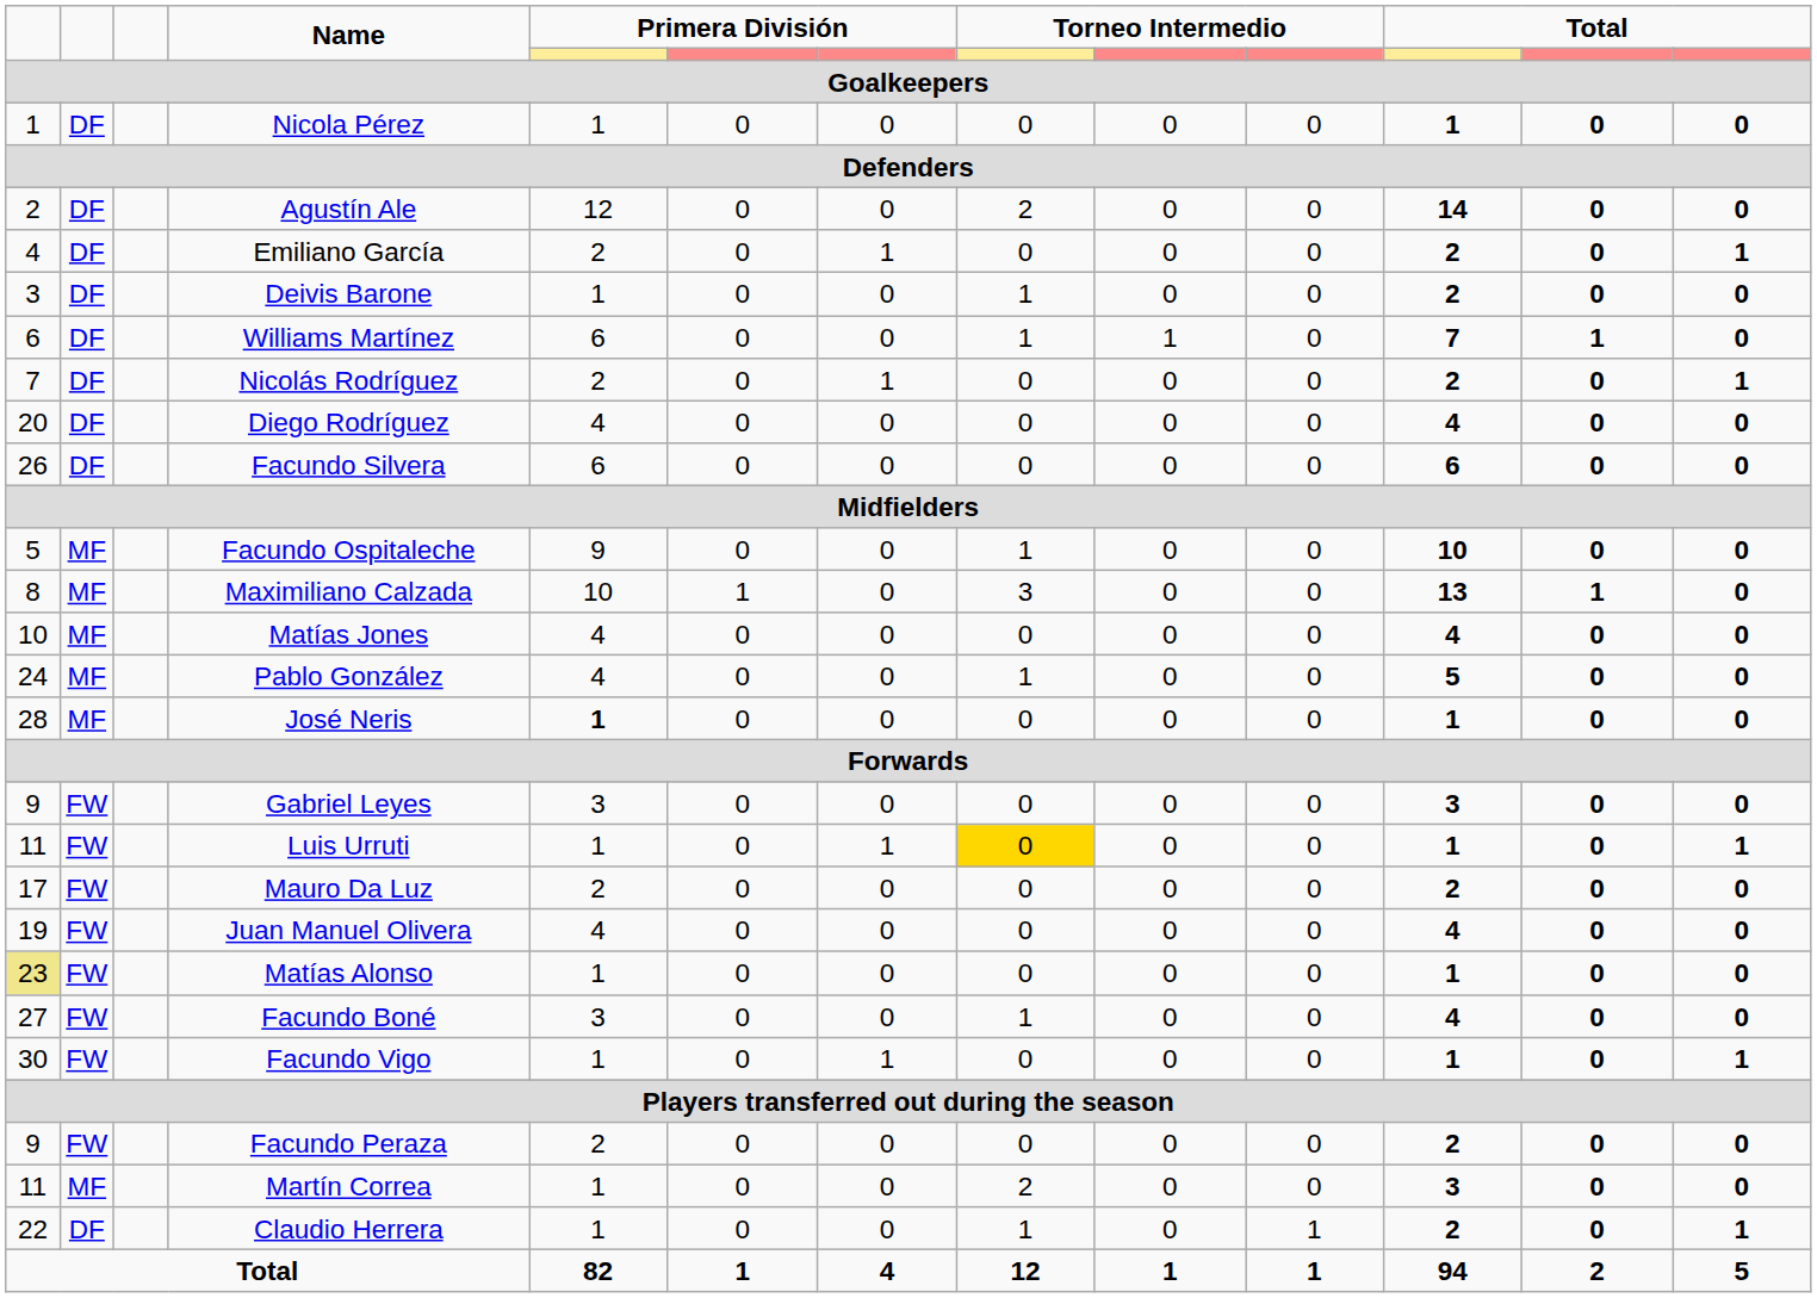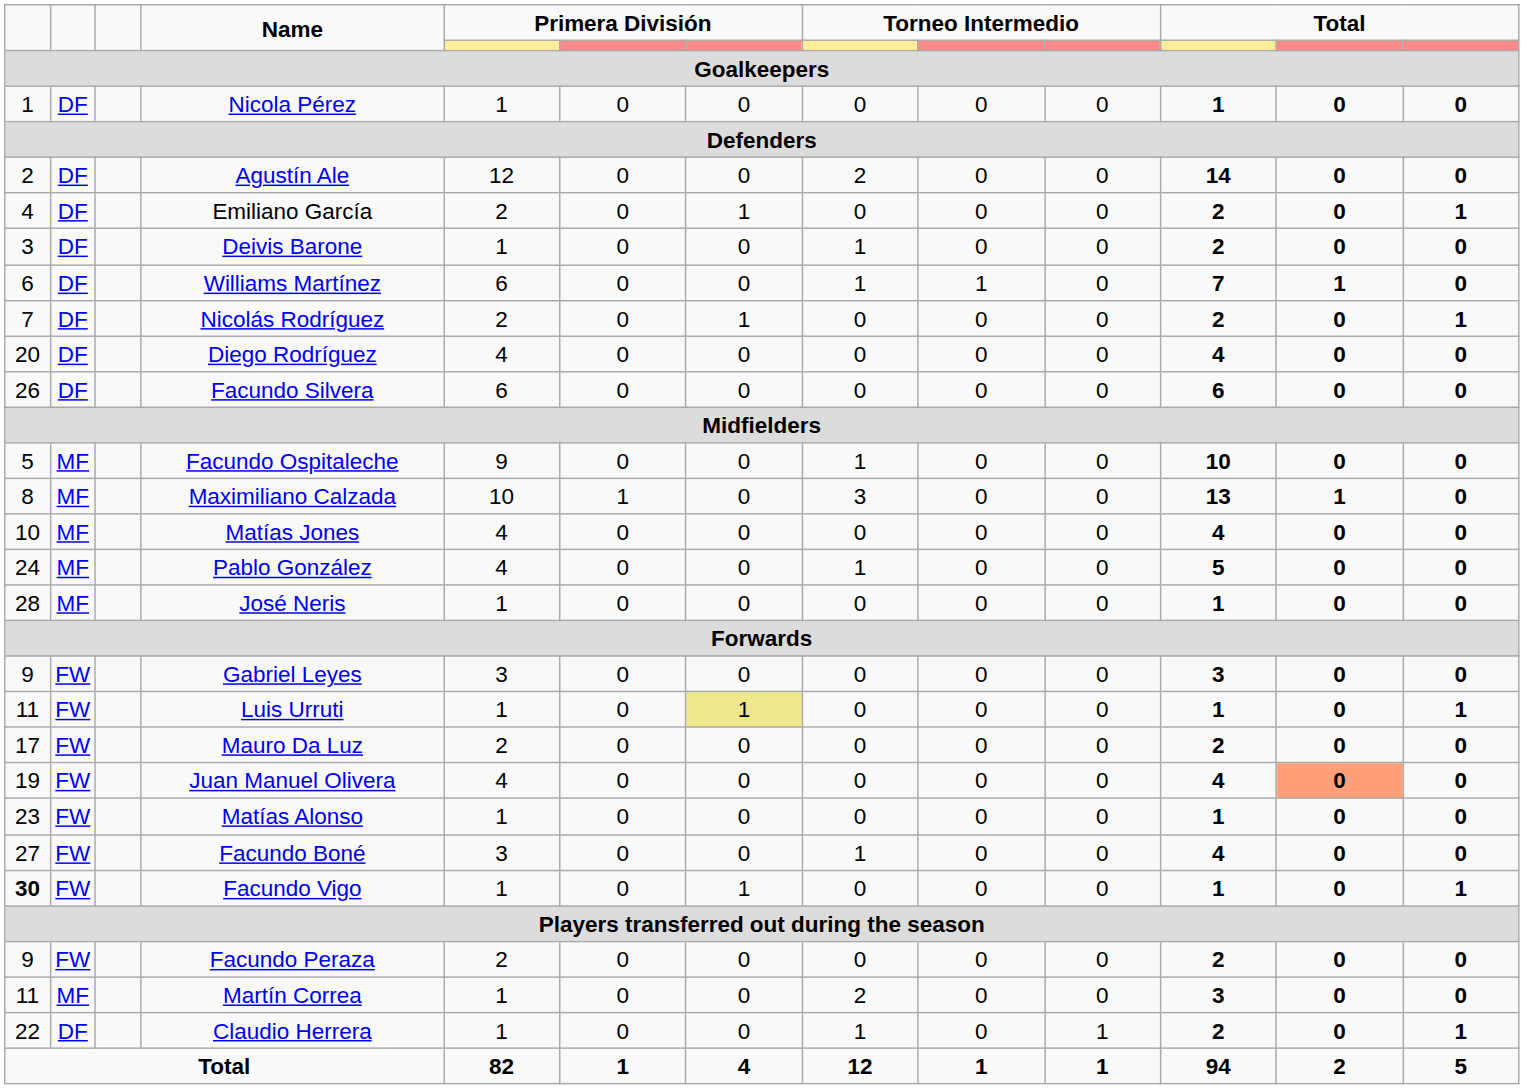José Neris | column 5: bold -> normal
Luis Urruti | column 7: no background -> khaki background
Luis Urruti | column 8: gold background -> no background
Juan Manuel Olivera | column 12: no background -> lightsalmon background
Matías Alonso | column 1: khaki background -> no background
Facundo Vigo | column 1: normal -> bold
